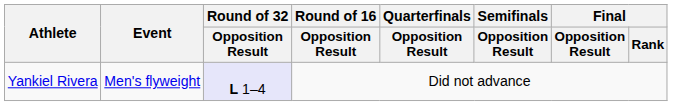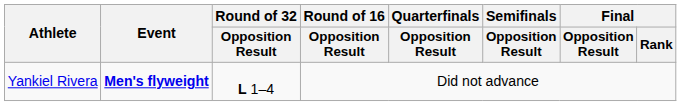Yankiel Rivera | Event: normal -> bold
Yankiel Rivera | Round of 32 / Opposition Result: lavender background -> no background
